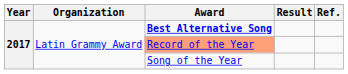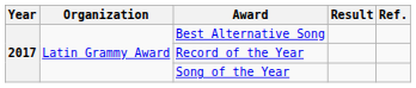Best Alternative Song | Award: bold -> normal
Record of the Year | Award: lightsalmon background -> no background
